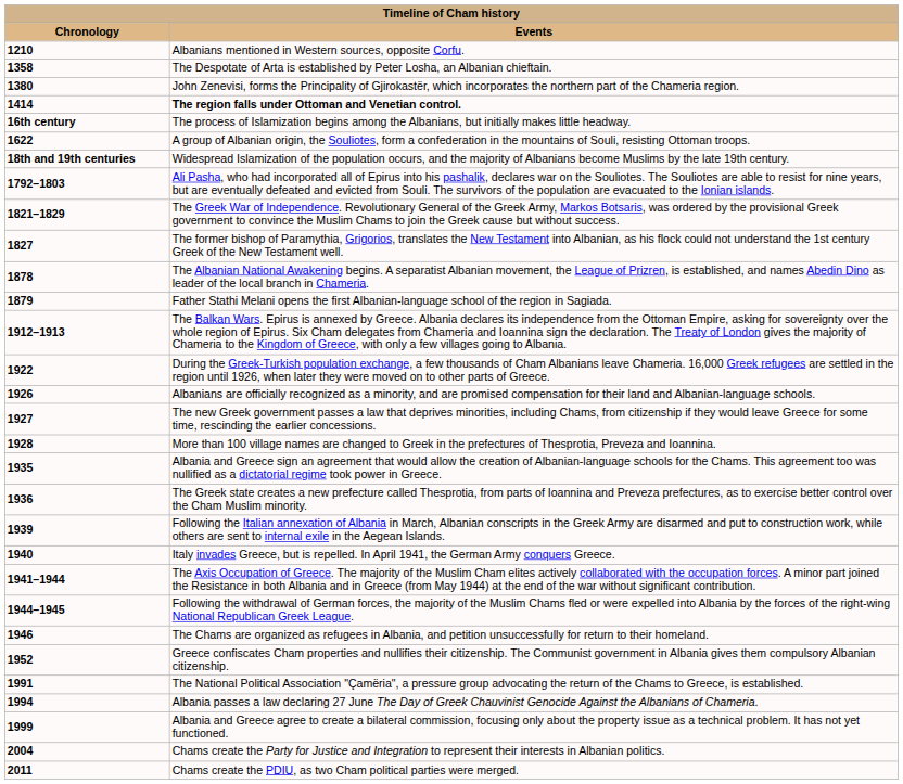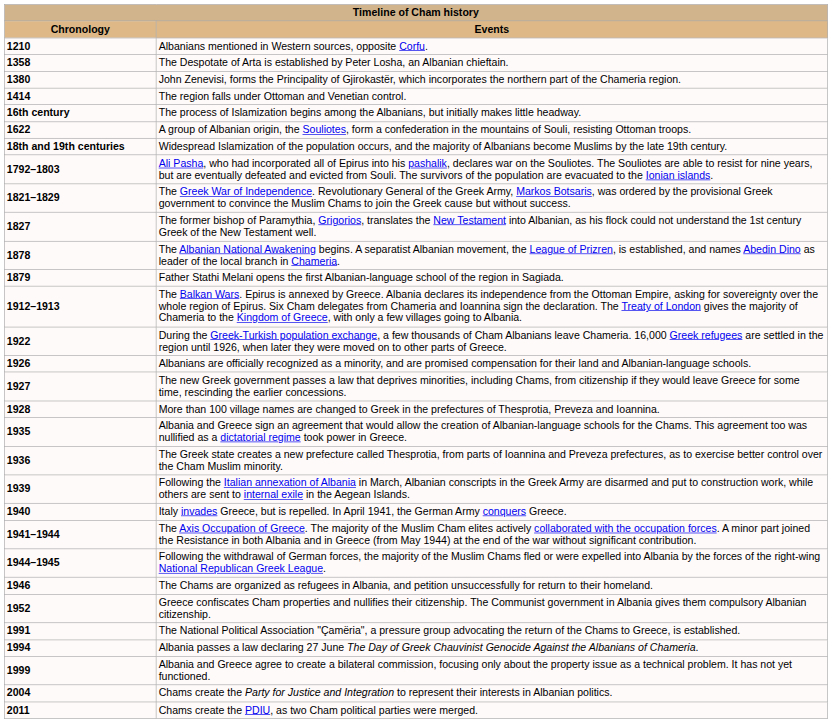The region falls under Ottoman and Venetian control. | Events: bold -> normal
